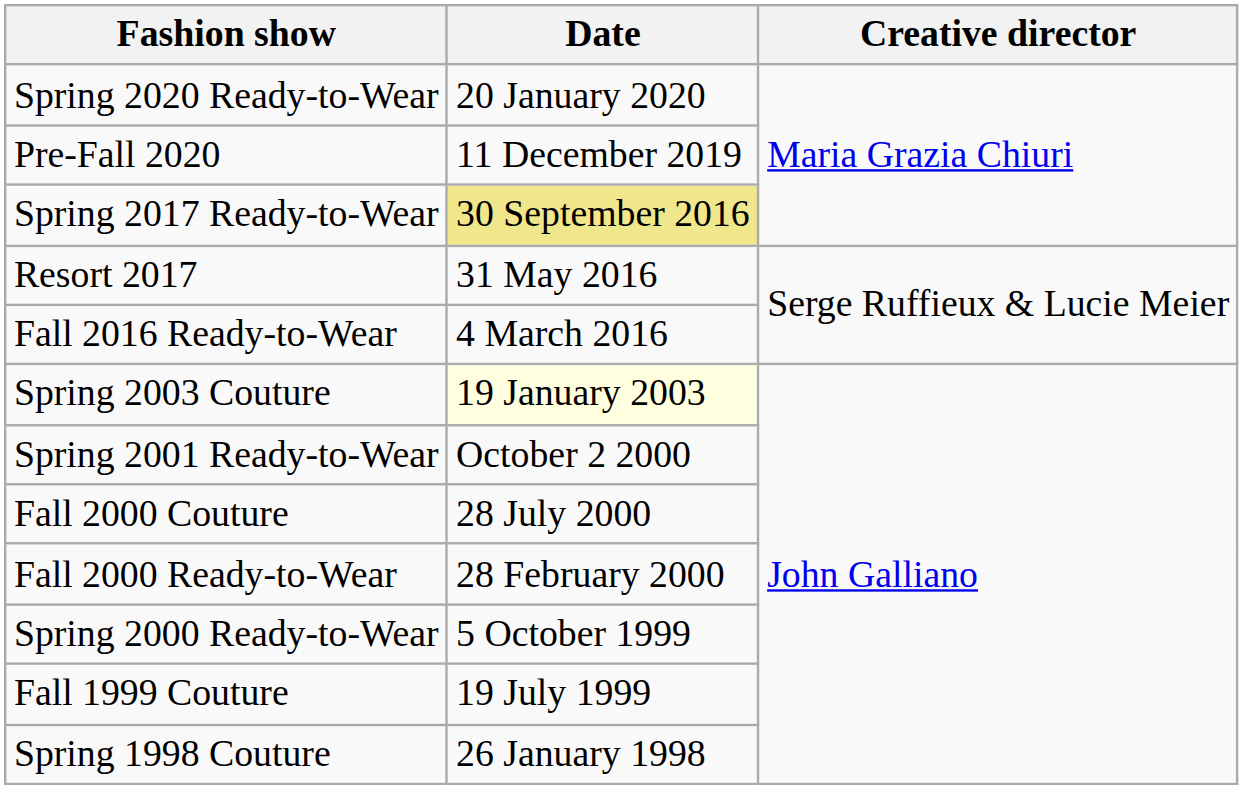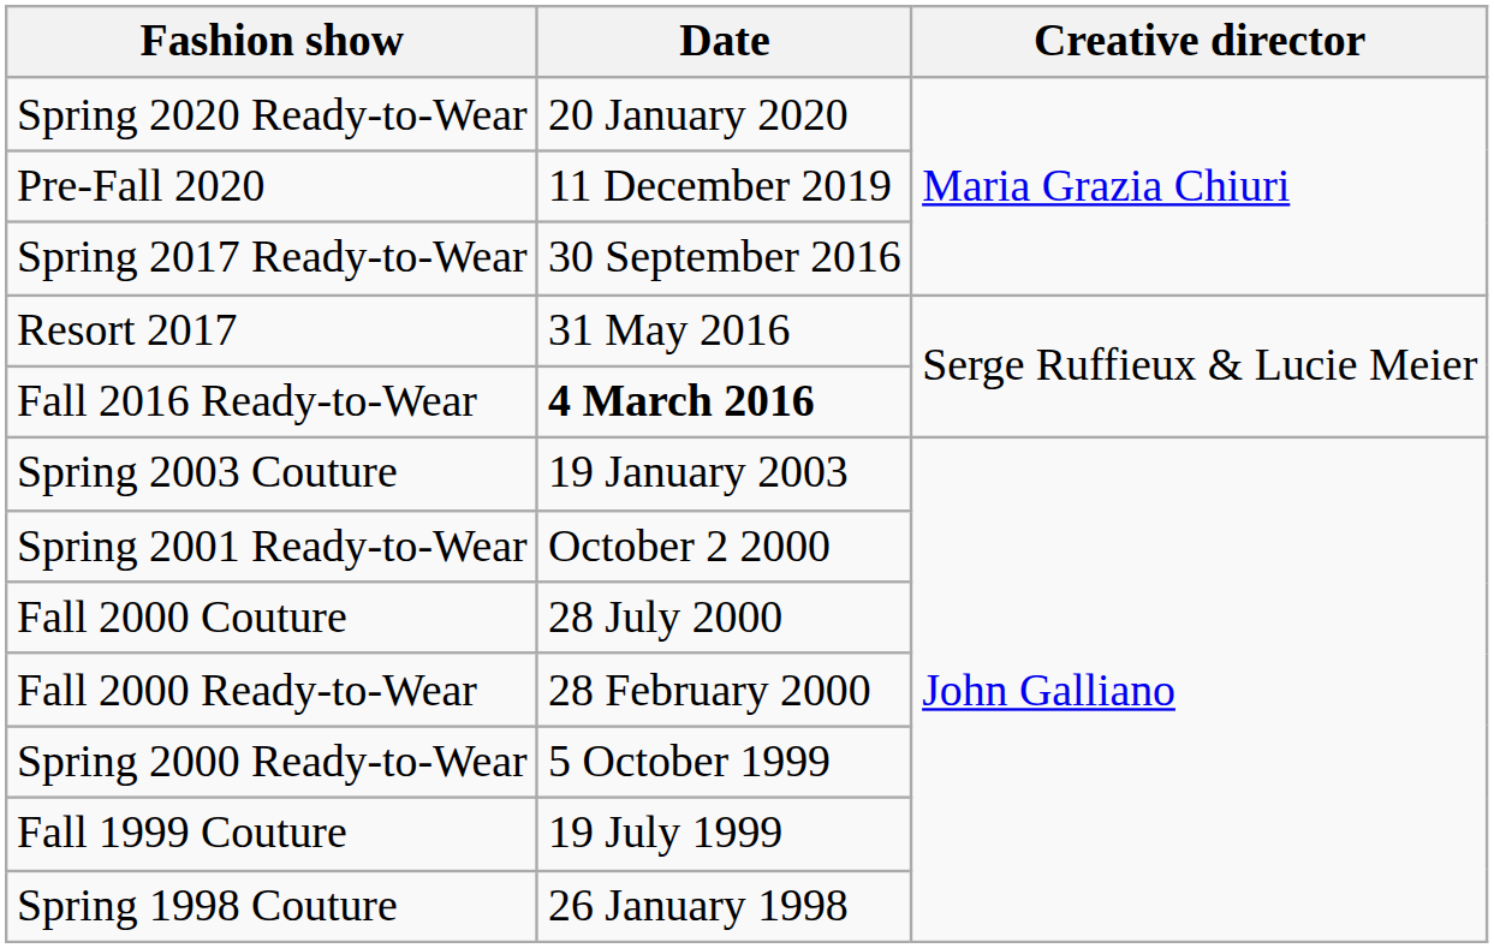Spring 2017 Ready-to-Wear | Date: khaki background -> no background
Fall 2016 Ready-to-Wear | Date: normal -> bold
Spring 2003 Couture | Date: lightyellow background -> no background
